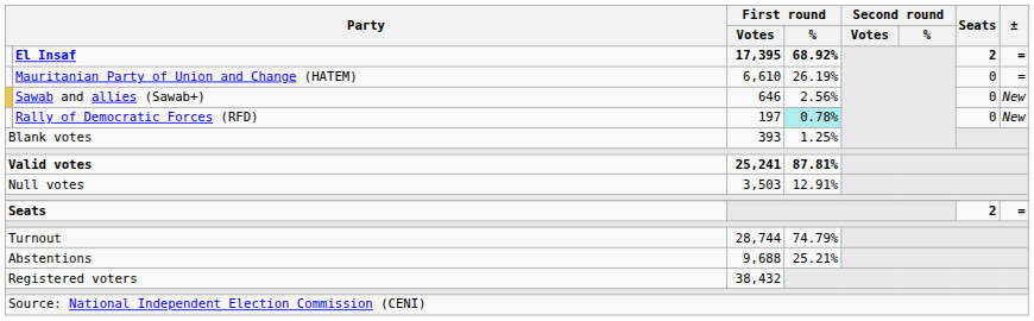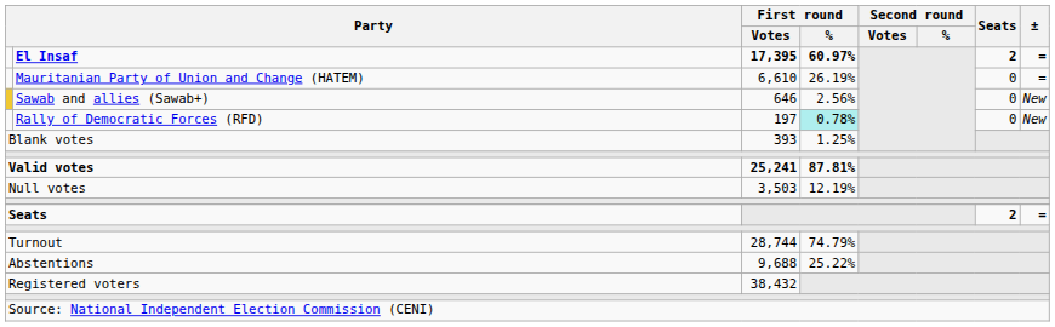El Insaf | First round / %: 68.92% -> 60.97%
Null votes | First round / %: 12.91% -> 12.19%
Abstentions | First round / %: 25.21% -> 25.22%
